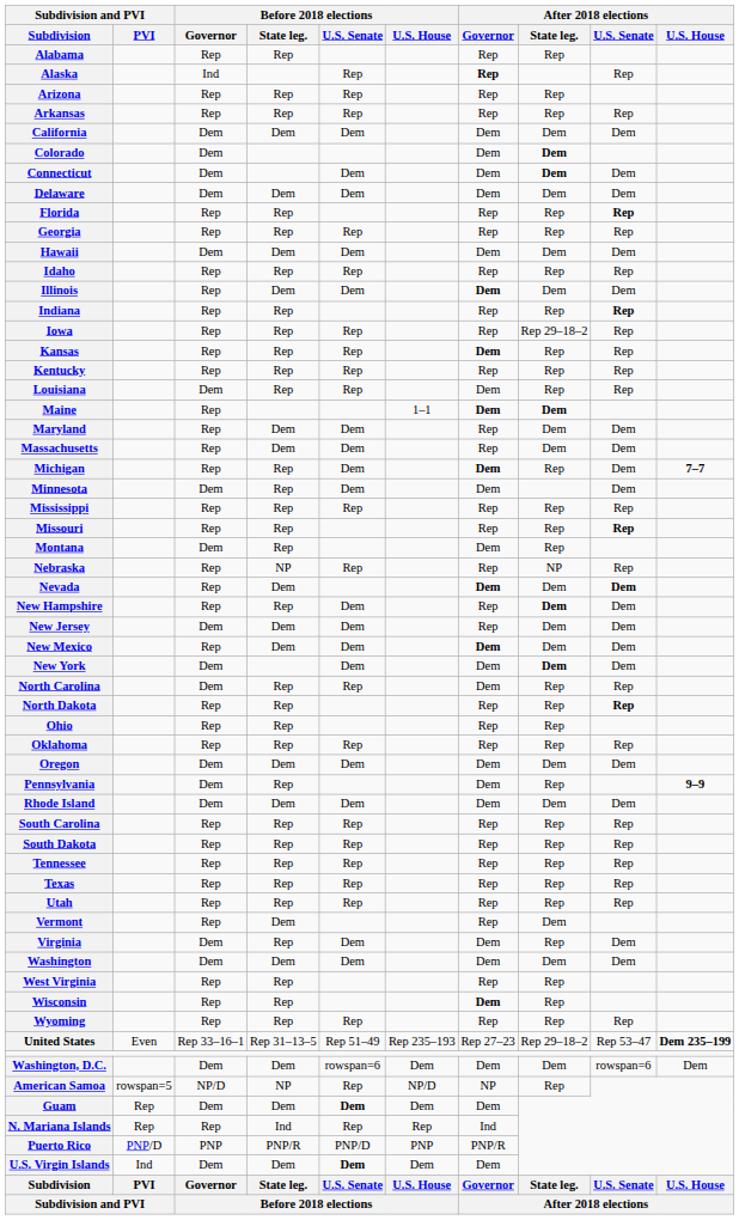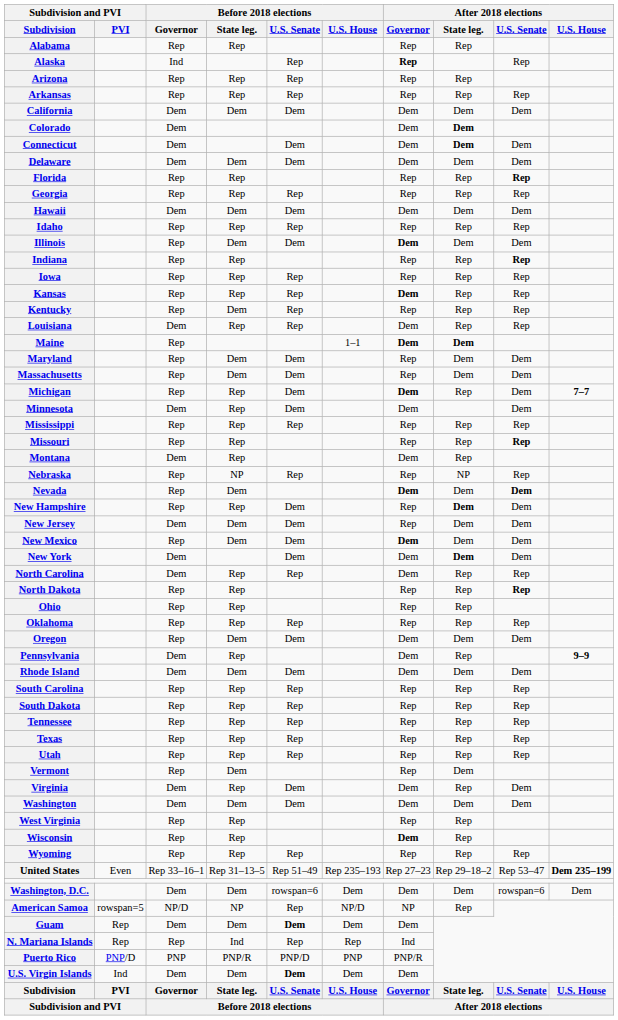Iowa | After 2018 elections / State leg.: Rep 29–18–2 -> Rep
Kentucky | Before 2018 elections / State leg.: Rep -> Dem
Oregon | Before 2018 elections / Governor: Dem -> Rep
